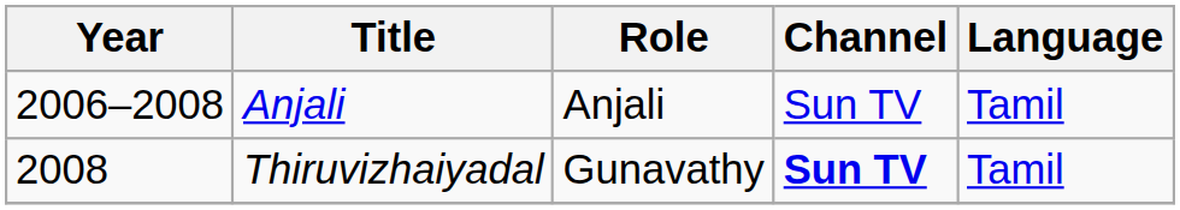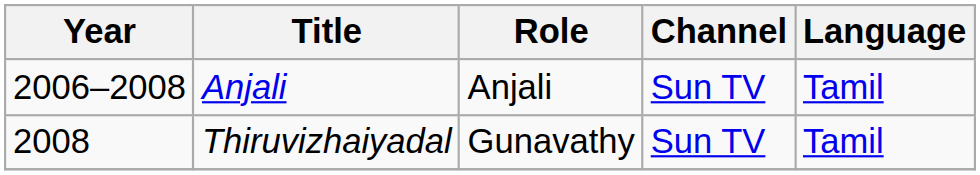Thiruvizhaiyadal | Channel: bold -> normal
